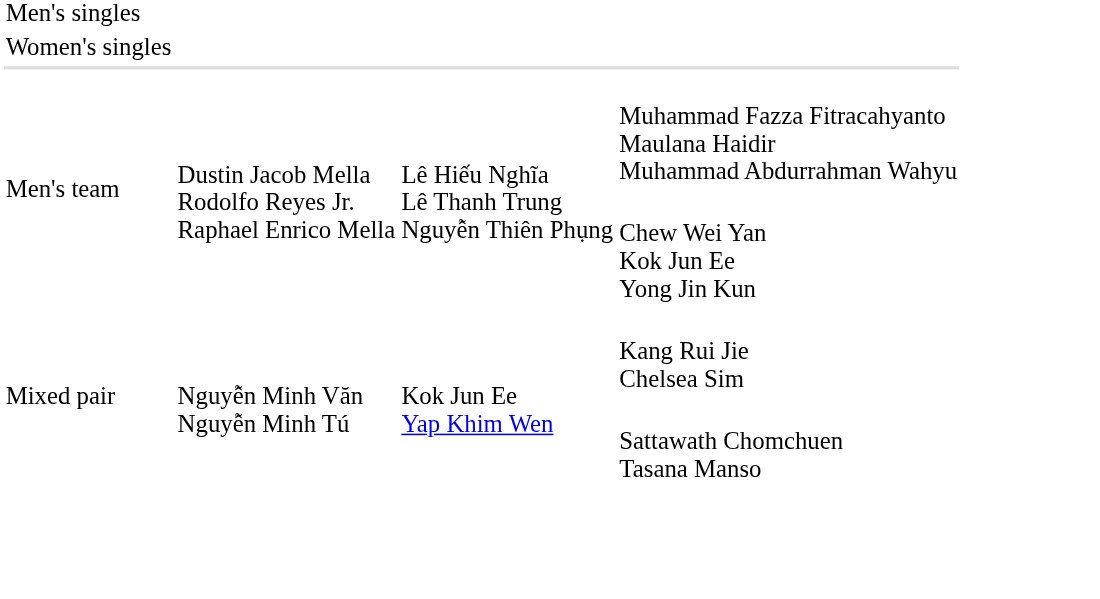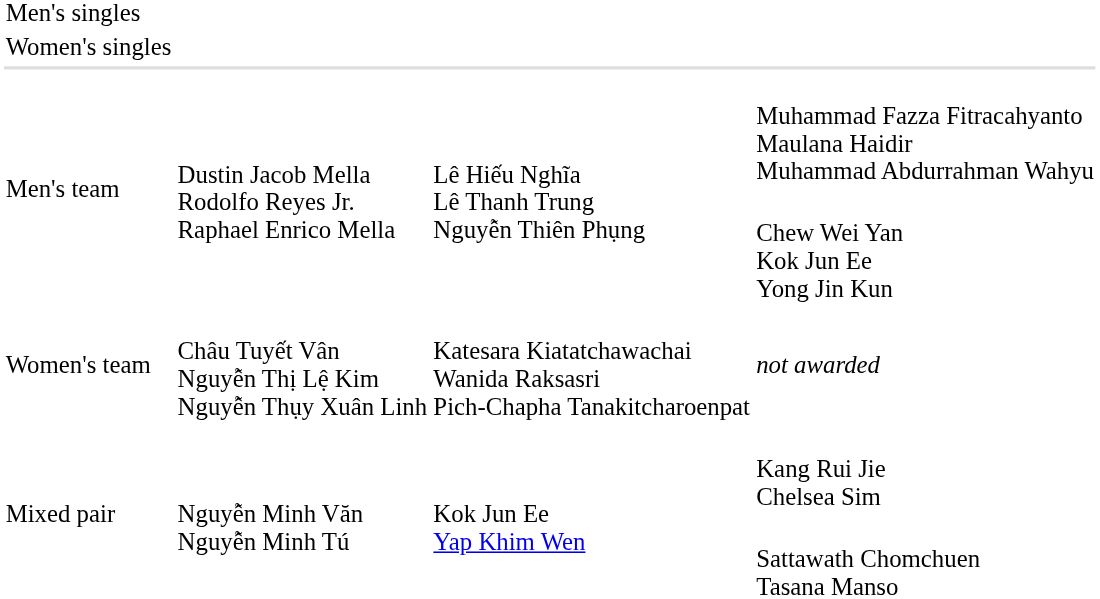+ row: Women's team | Châu Tuyết Vân Nguyễn Thị Lệ Kim Nguyễn Thụy Xuân Linh | Katesara Kiatatchawachai Wanida Raksasri Pich-Chapha Tanakitcharoenpat | not awarded
